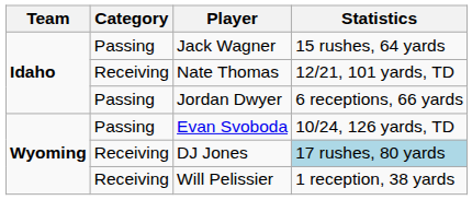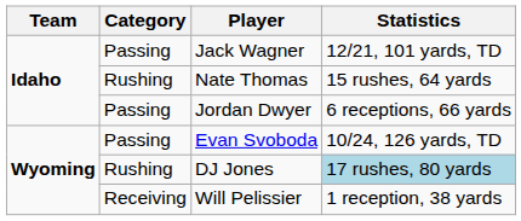Jack Wagner | Statistics: 15 rushes, 64 yards -> 12/21, 101 yards, TD
Nate Thomas | Category: Receiving -> Rushing
Nate Thomas | Statistics: 12/21, 101 yards, TD -> 15 rushes, 64 yards
DJ Jones | Category: Receiving -> Rushing
